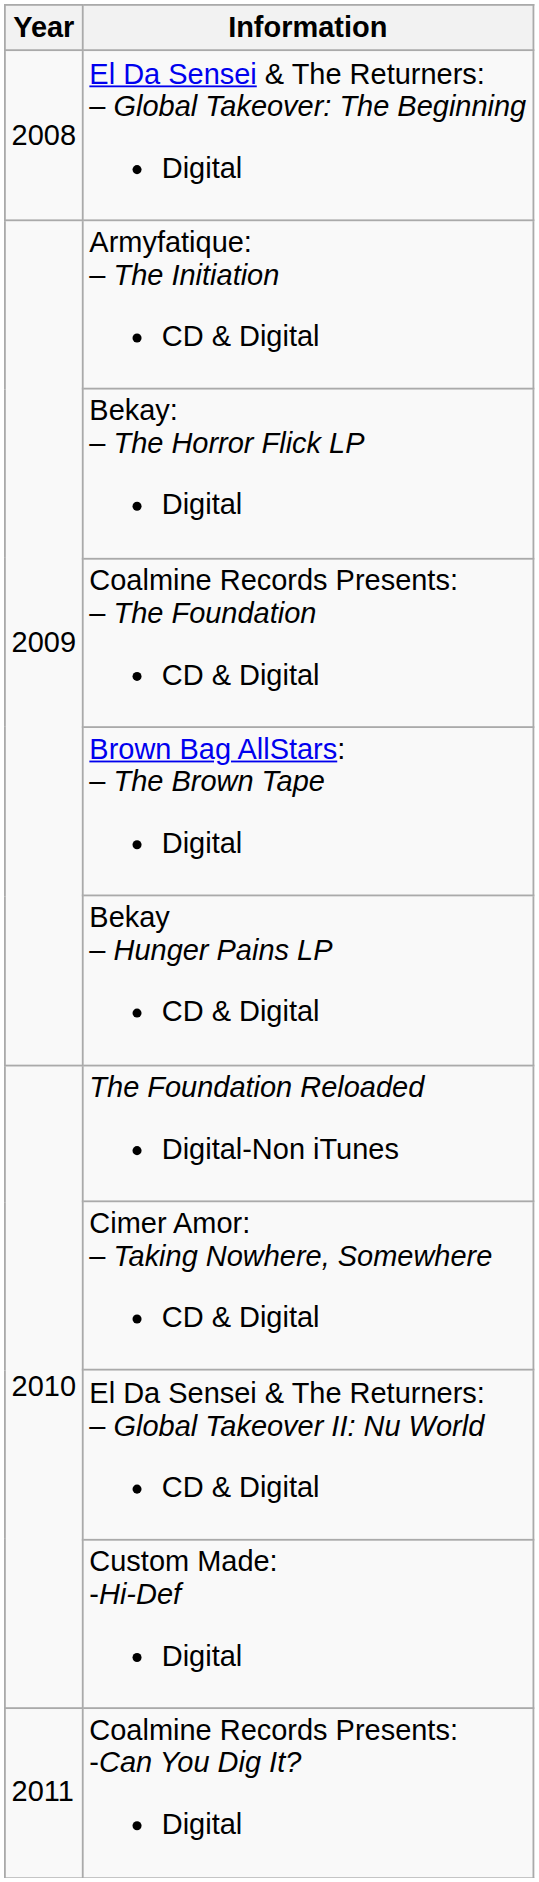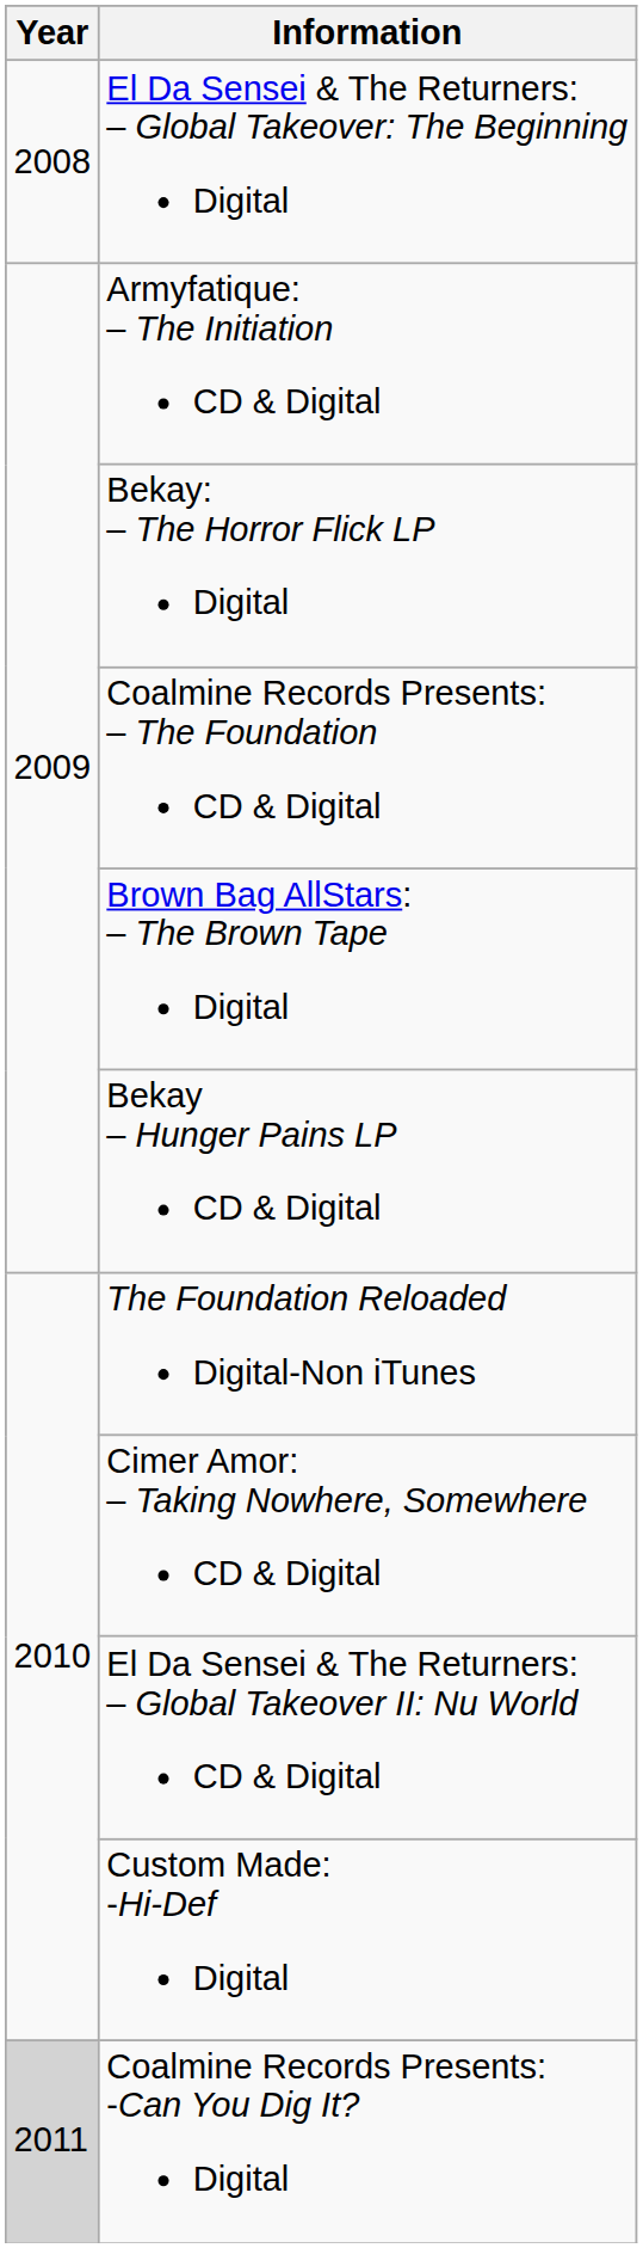Coalmine Records Presents: -Can You Dig It? Digital | Year: no background -> lightgrey background
